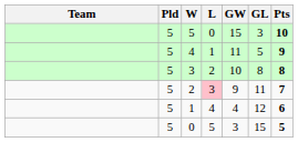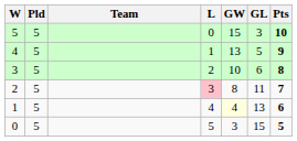columns swapped: Team <-> W
row 3 | GW: 11 -> 13
row 4 | GL: 8 -> 6
row 5 | GW: 9 -> 8
row 6 | GW: no background -> lightyellow background
row 6 | GL: 12 -> 13
